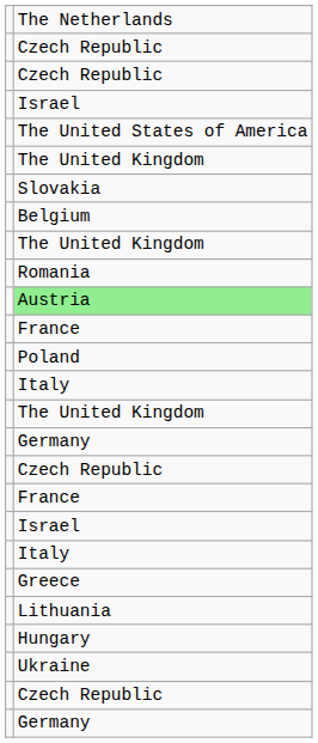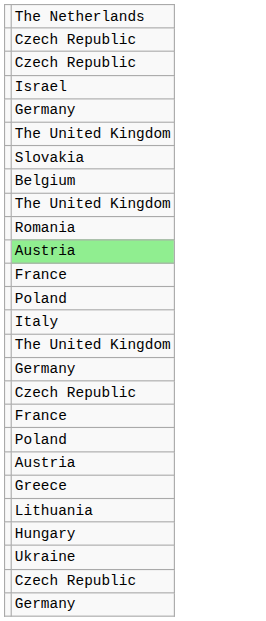row 5 | column 2: The United States of America -> Germany
row 19 | column 2: Israel -> Poland
row 20 | column 2: Italy -> Austria
